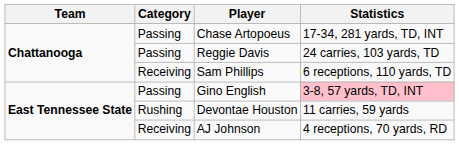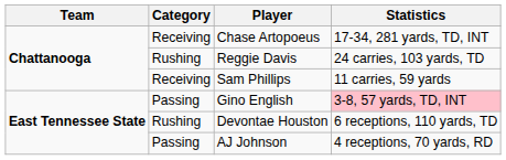Chase Artopoeus | Category: Passing -> Receiving
Reggie Davis | Category: Passing -> Rushing
Sam Phillips | Statistics: 6 receptions, 110 yards, TD -> 11 carries, 59 yards
Devontae Houston | Statistics: 11 carries, 59 yards -> 6 receptions, 110 yards, TD
AJ Johnson | Category: Receiving -> Passing
